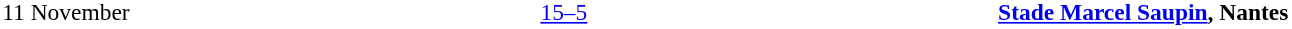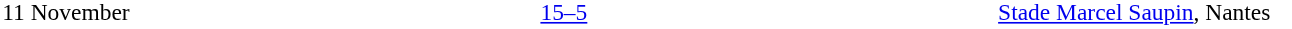11 November | column 3: bold -> normal
